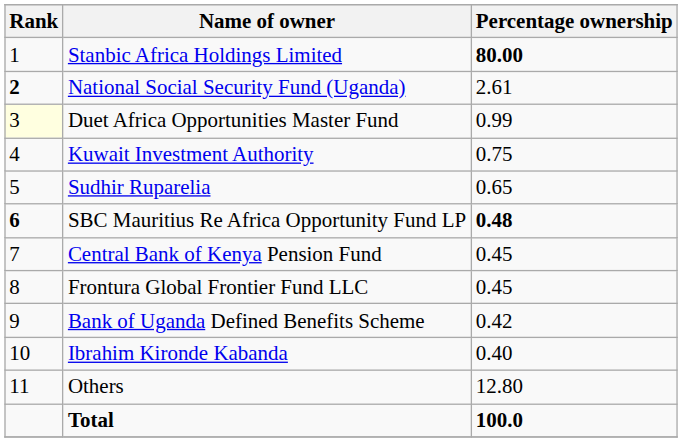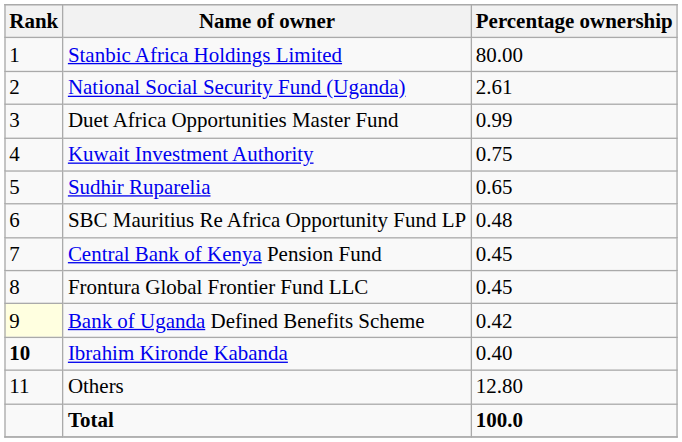Stanbic Africa Holdings Limited | Percentage ownership: bold -> normal
National Social Security Fund (Uganda) | Rank: bold -> normal
Duet Africa Opportunities Master Fund | Rank: lightyellow background -> no background
SBC Mauritius Re Africa Opportunity Fund LP | Rank: bold -> normal
SBC Mauritius Re Africa Opportunity Fund LP | Percentage ownership: bold -> normal
Bank of Uganda Defined Benefits Scheme | Rank: no background -> lightyellow background
Ibrahim Kironde Kabanda | Rank: normal -> bold
